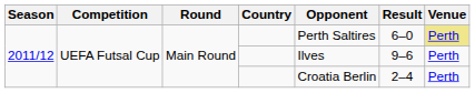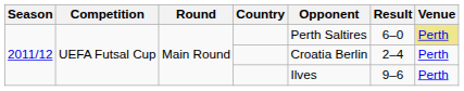row 3 | Opponent: Ilves -> Croatia Berlin
row 3 | Result: 9–6 -> 2–4
row 4 | Opponent: Croatia Berlin -> Ilves
row 4 | Result: 2–4 -> 9–6
